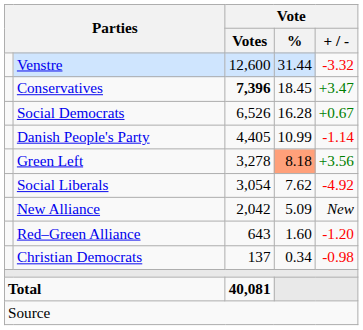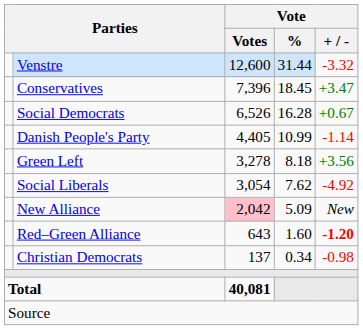Conservatives | Vote / Votes: bold -> normal
Green Left | Vote / %: lightsalmon background -> no background
New Alliance | Vote / Votes: no background -> pink background
Red–Green Alliance | Vote / + / -: normal -> bold
